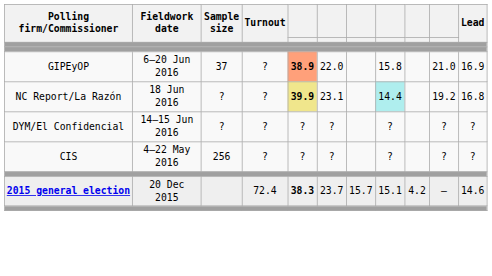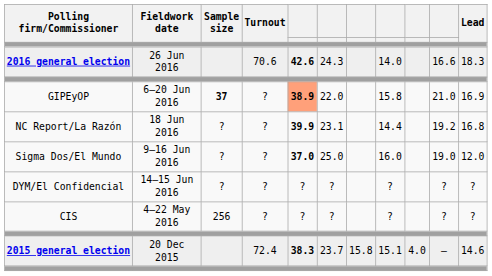+ row: 2016 general election | 26 Jun 2016 | 70.6 | 42.6 | 24.3 | 14.0 | 16.6 | 18.3
GIPEyOP | Sample size: normal -> bold
NC Report/La Razón | column 5: khaki background -> no background
NC Report/La Razón | column 8: paleturquoise background -> no background
+ row: Sigma Dos/El Mundo | 9–16 Jun 2016 | ? | ? | 37.0 | 25.0 | 16.0 | 19.0 | 12.0
2015 general election | column 7: 15.7 -> 15.8
2015 general election | column 9: 4.2 -> 4.0
